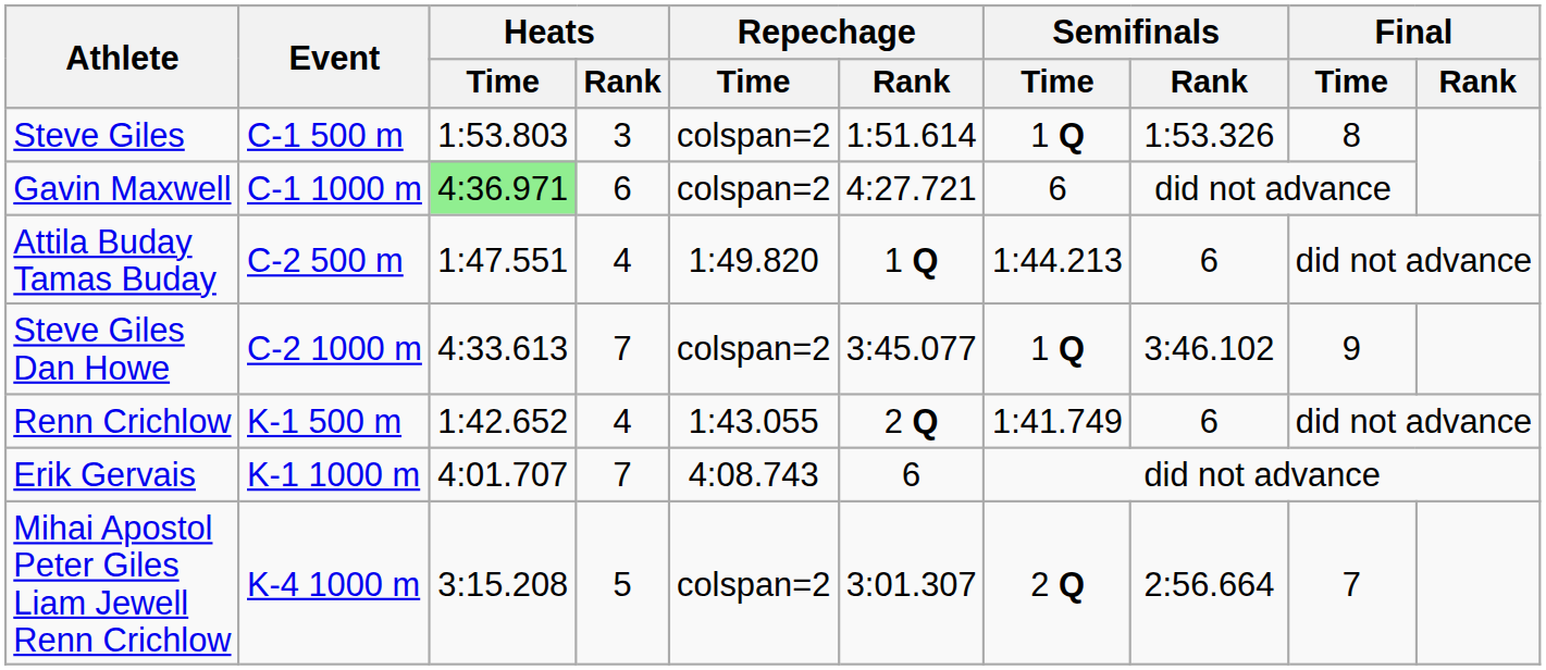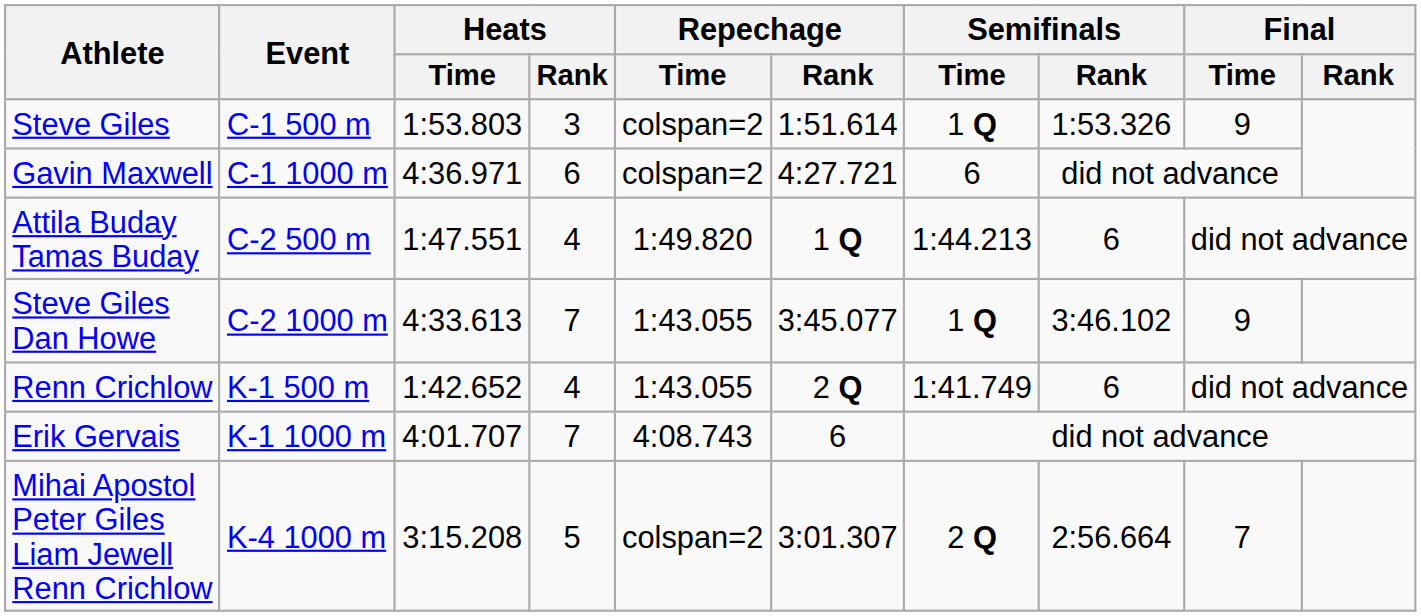Steve Giles | Final / Time: 8 -> 9
Gavin Maxwell | Heats / Time: lightgreen background -> no background
Steve Giles Dan Howe | Repechage / Time: colspan=2 -> 1:43.055
